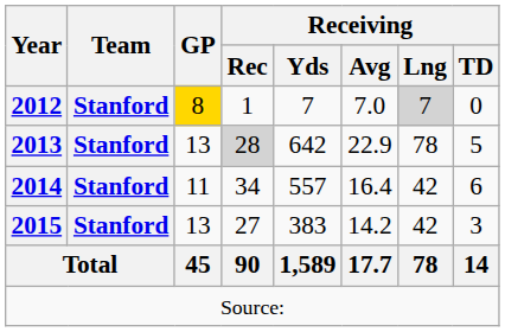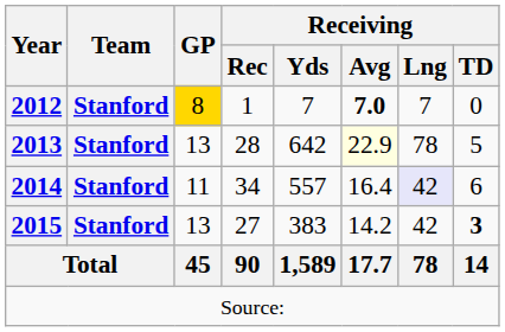2012 | Receiving / Avg: normal -> bold
2012 | Receiving / Lng: lightgrey background -> no background
2013 | Receiving / Rec: lightgrey background -> no background
2013 | Receiving / Avg: no background -> lightyellow background
2014 | Receiving / Lng: no background -> lavender background
2015 | Receiving / TD: normal -> bold
